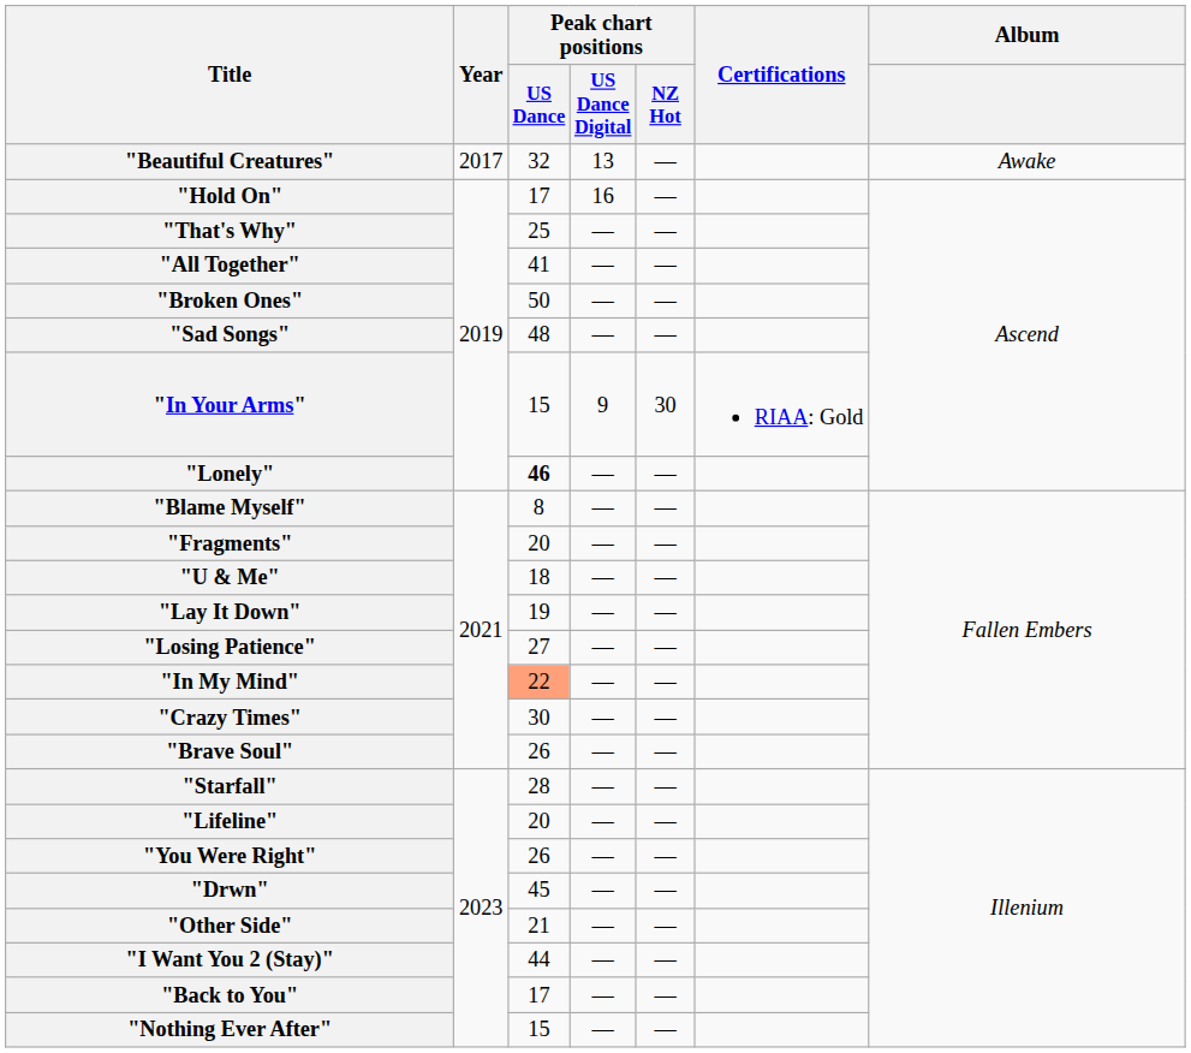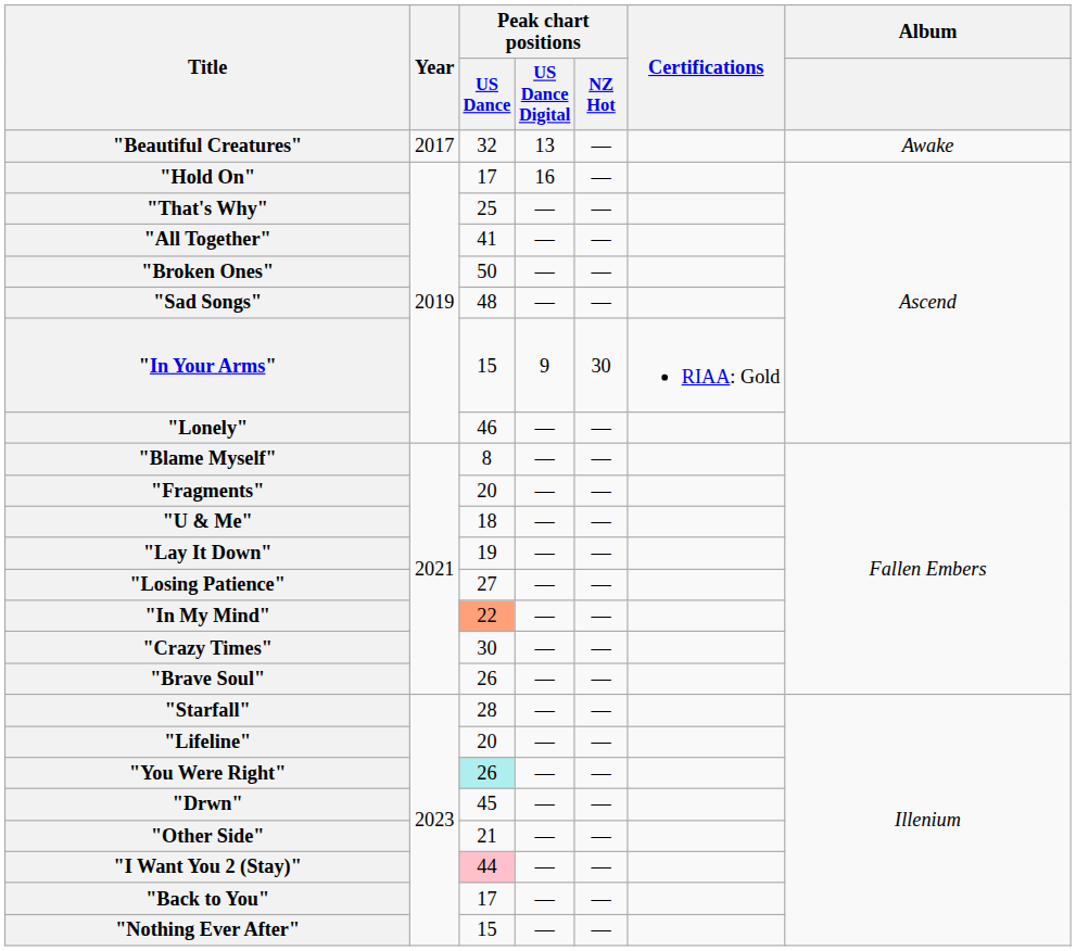"Lonely" | Peak chart positions / US Dance: bold -> normal
"You Were Right" | Peak chart positions / US Dance: no background -> paleturquoise background
"I Want You 2 (Stay)" | Peak chart positions / US Dance: no background -> pink background
